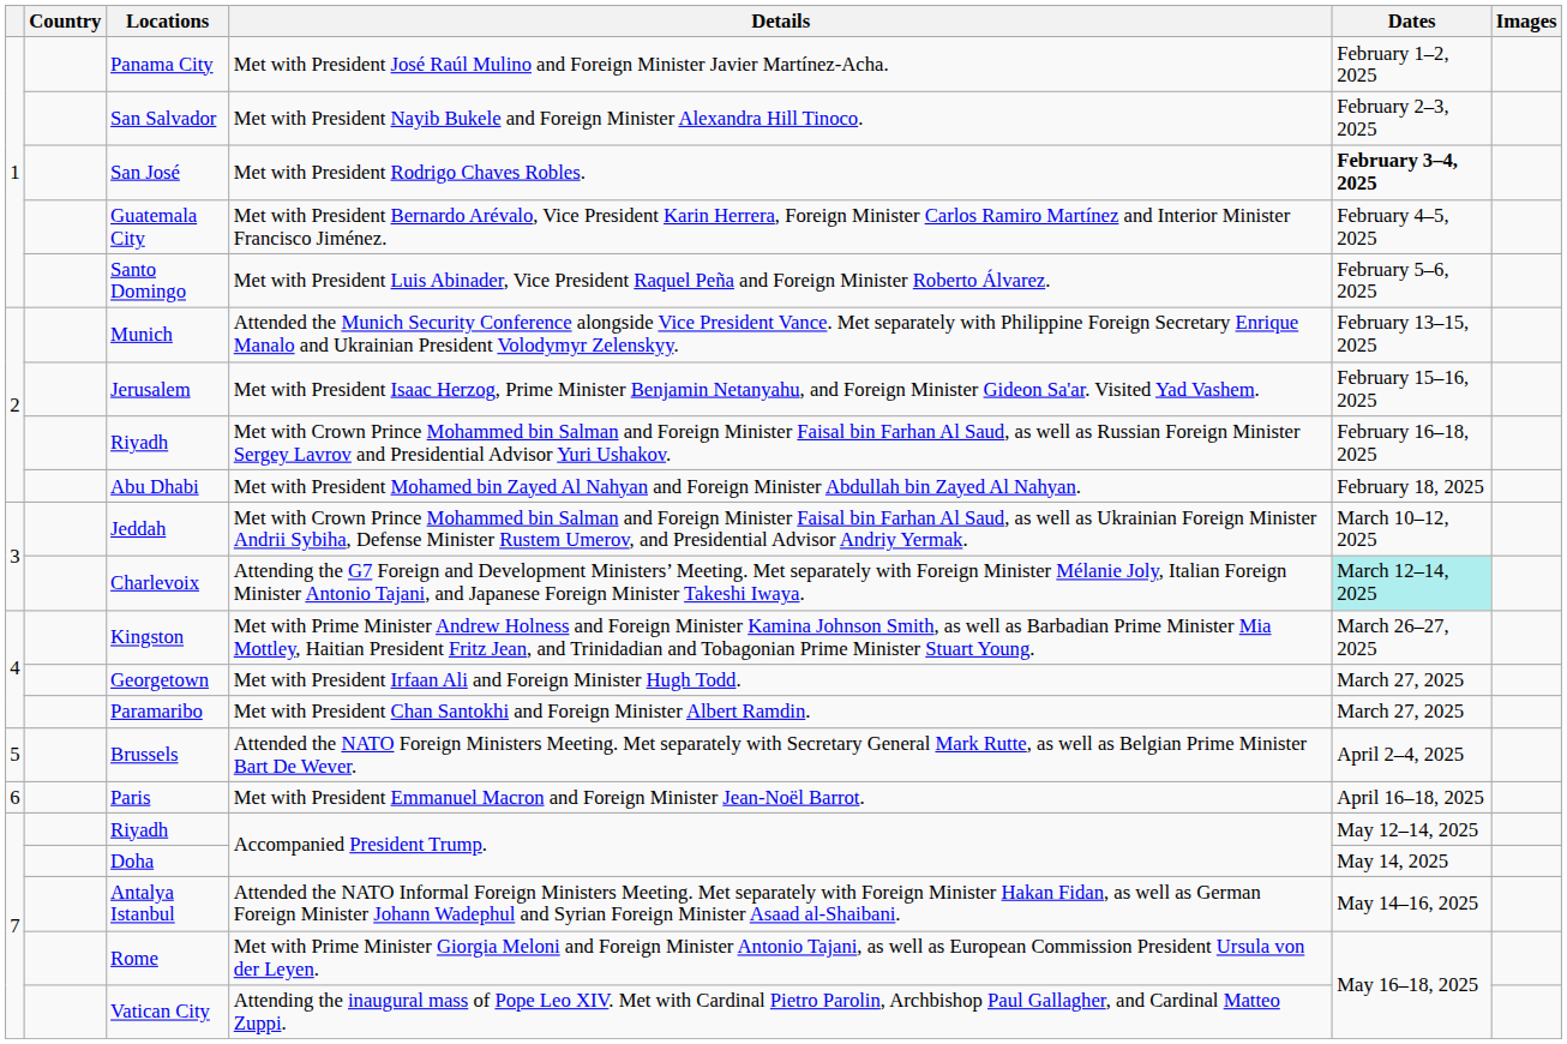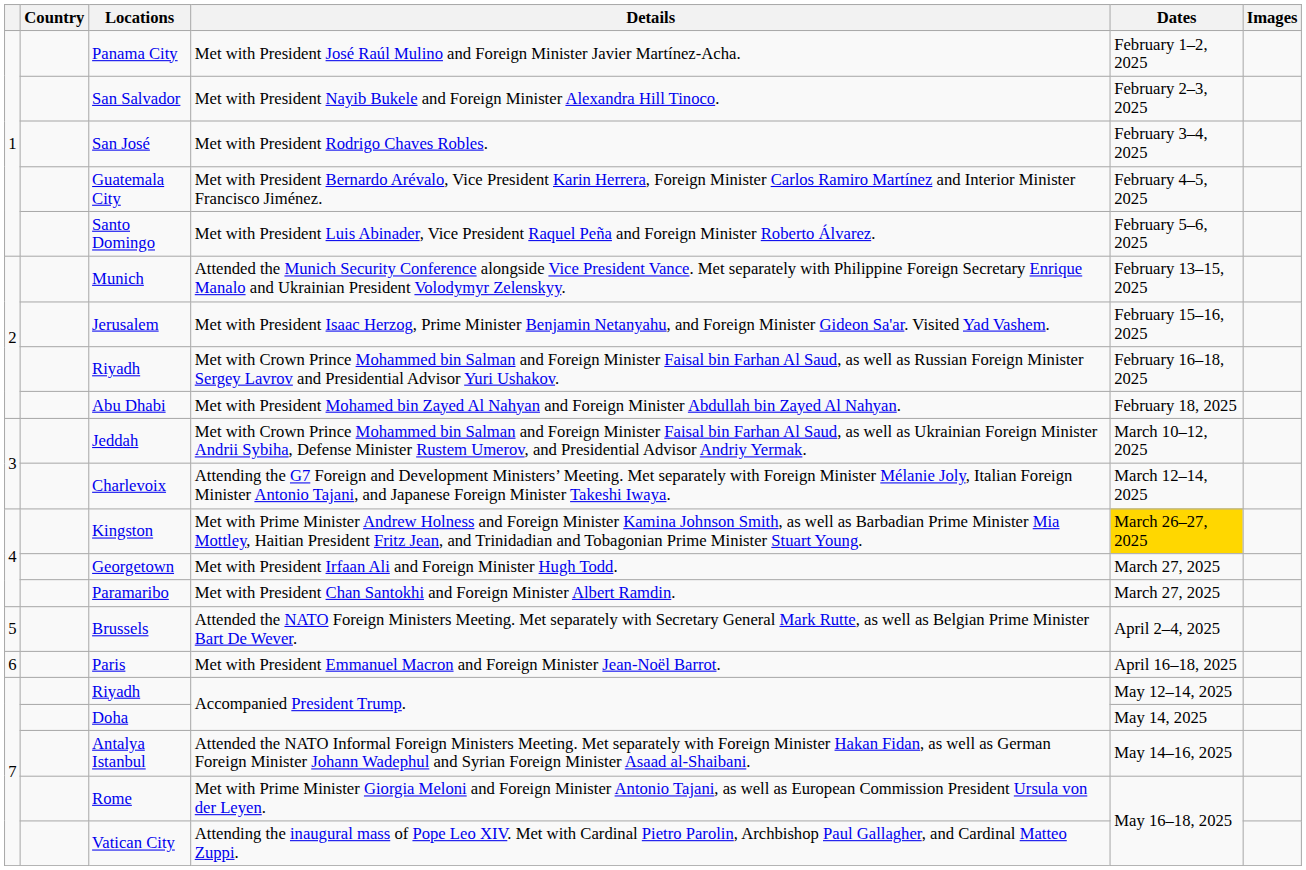San José | Dates: bold -> normal
Charlevoix | Dates: paleturquoise background -> no background
Kingston | Dates: no background -> gold background
